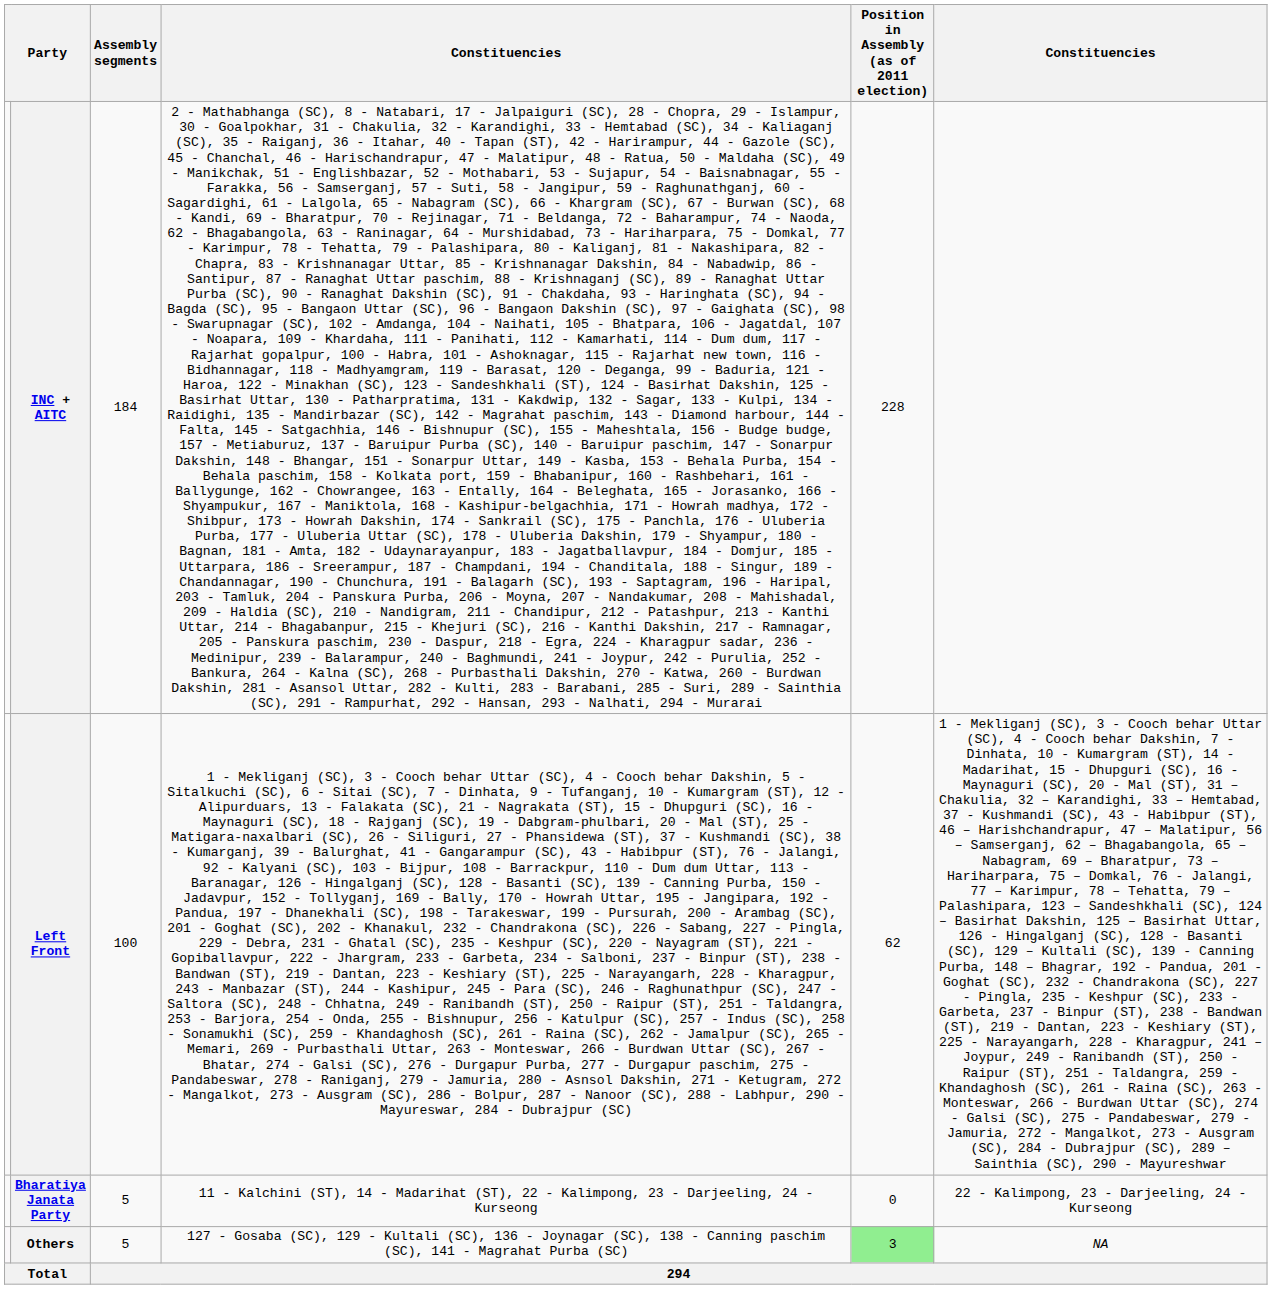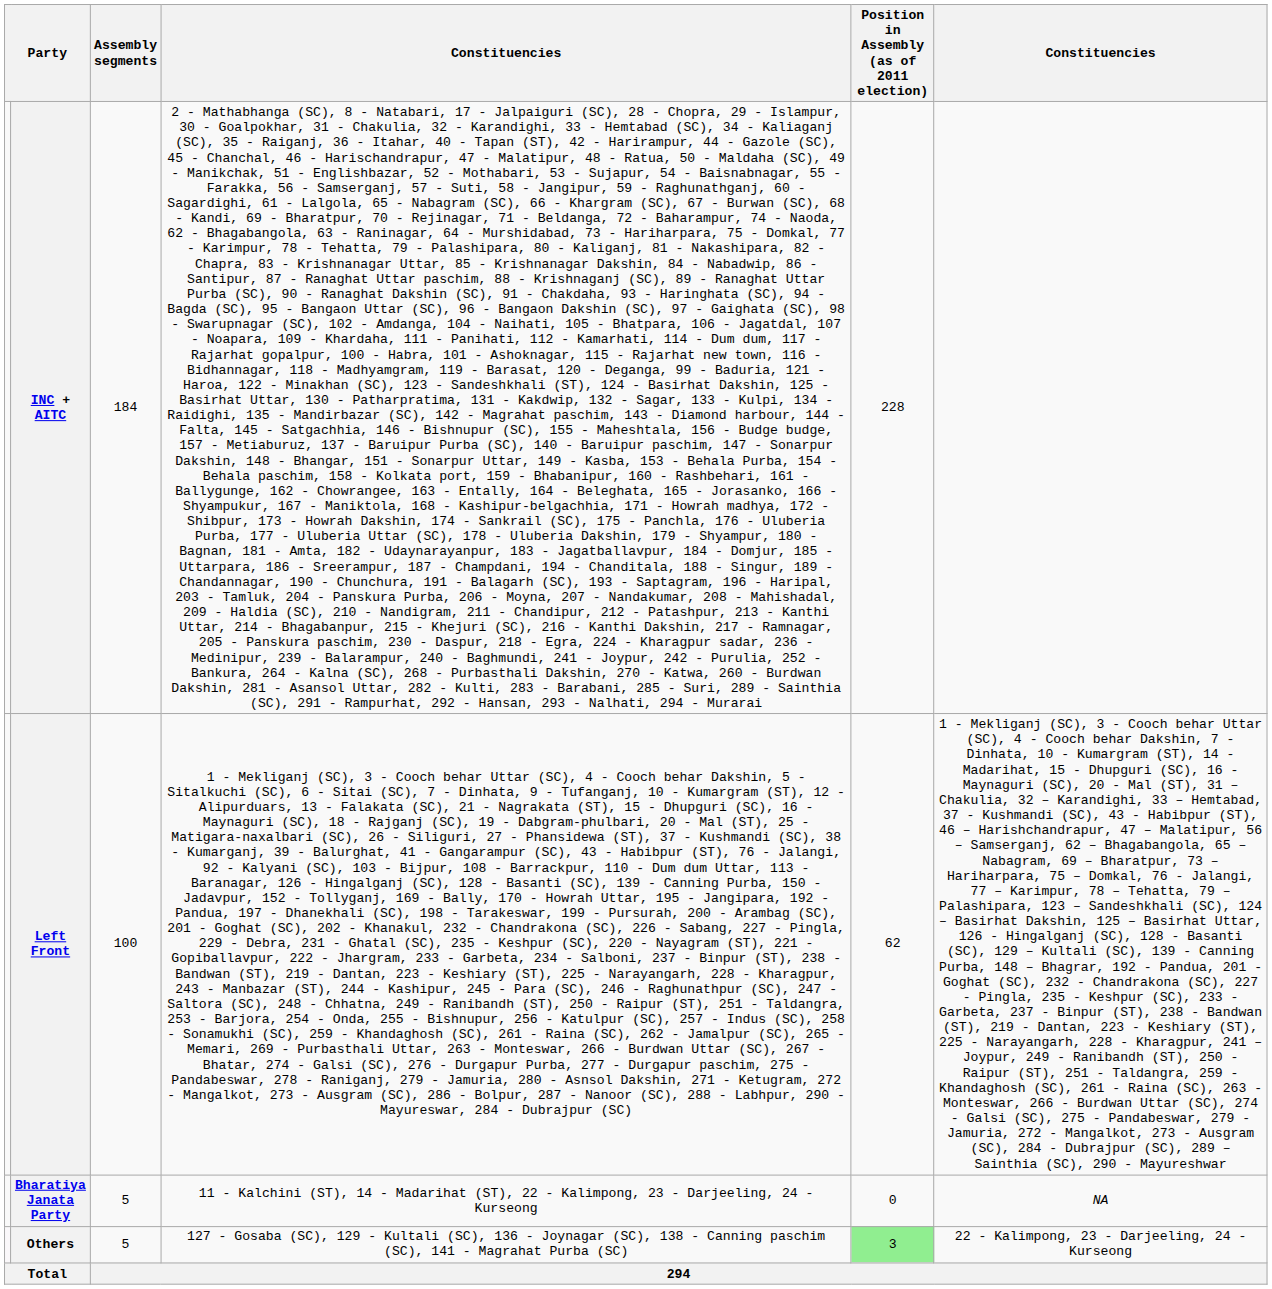Bharatiya Janata Party | column 6: 22 - Kalimpong, 23 - Darjeeling, 24 - Kurseong -> NA
Others | column 6: NA -> 22 - Kalimpong, 23 - Darjeeling, 24 - Kurseong
